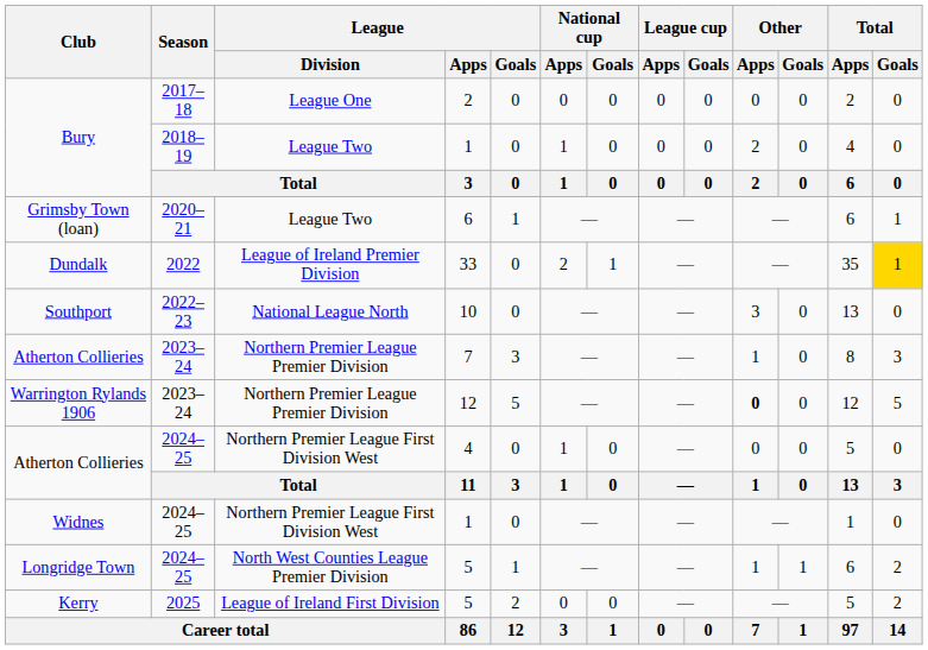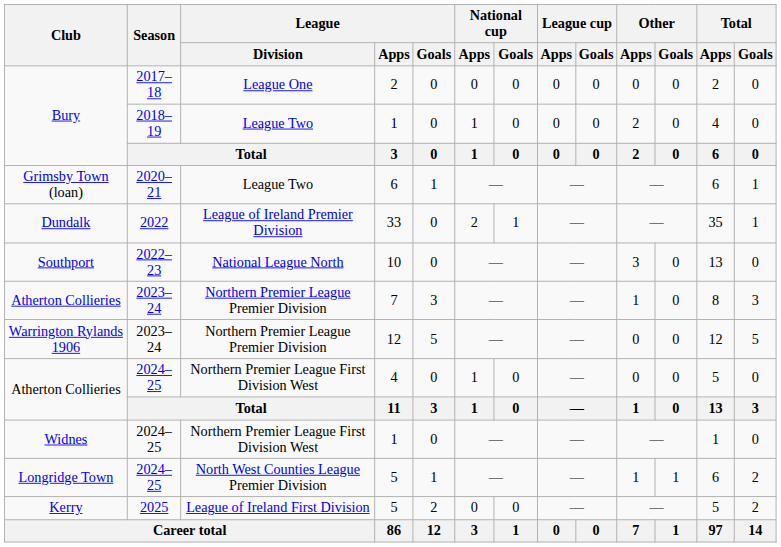Dundalk | Total / Goals: gold background -> no background
Warrington Rylands 1906 | Other / Apps: bold -> normal
